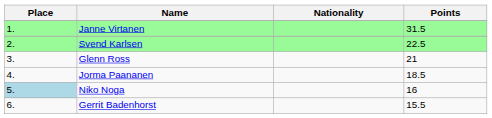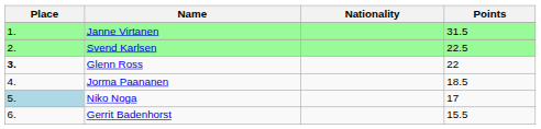Glenn Ross | Place: normal -> bold
Glenn Ross | Points: 21 -> 22
Niko Noga | Points: 16 -> 17
